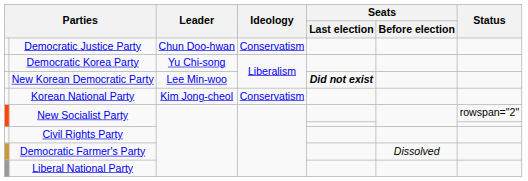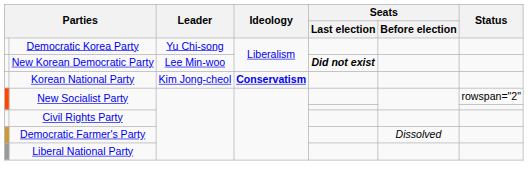- row: Democratic Justice Party | Chun Doo-hwan | Conservatism
Korean National Party | Ideology: normal -> bold
